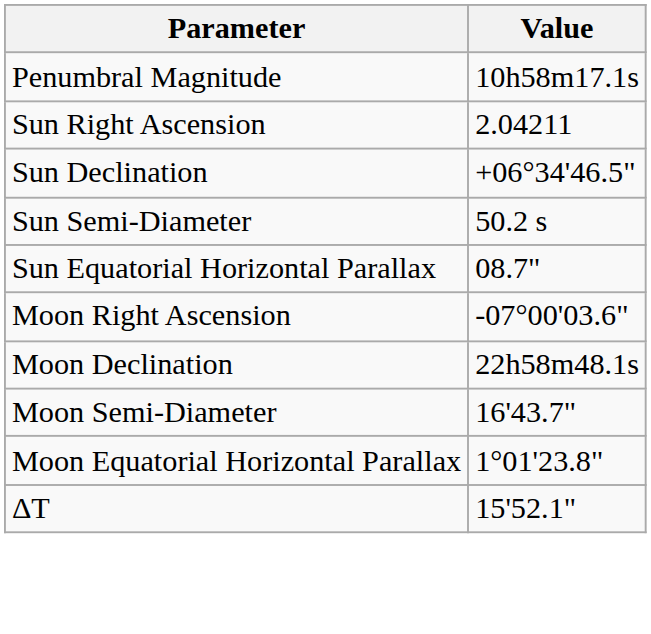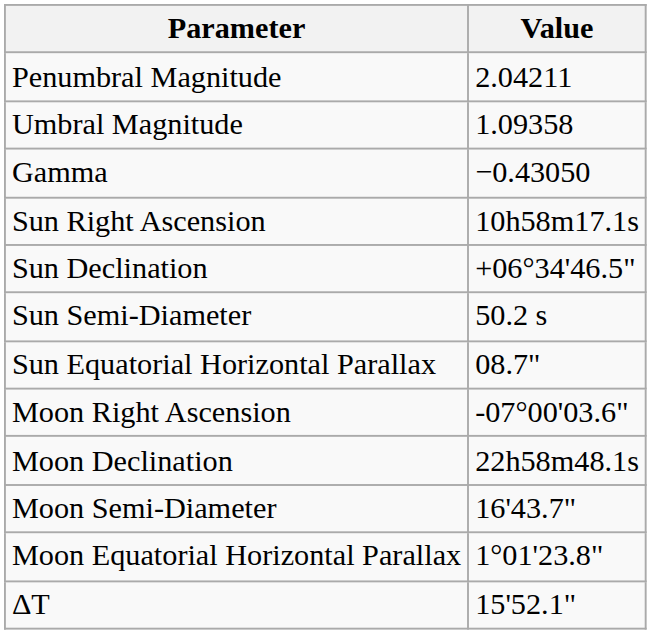Penumbral Magnitude | Value: 10h58m17.1s -> 2.04211
+ row: Umbral Magnitude | 1.09358
+ row: Gamma | −0.43050
Sun Right Ascension | Value: 2.04211 -> 10h58m17.1s
